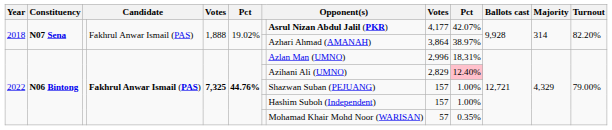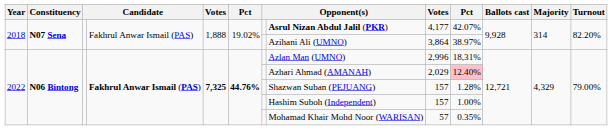row 3 | column 8: Azhari Ahmad (AMANAH) -> Azihani Ali (UMNO)
row 5 | column 8: Azihani Ali (UMNO) -> Azhari Ahmad (AMANAH)
row 5 | column 9: 2,829 -> 2,029
row 6 | column 10: 1.00% -> 1.28%
